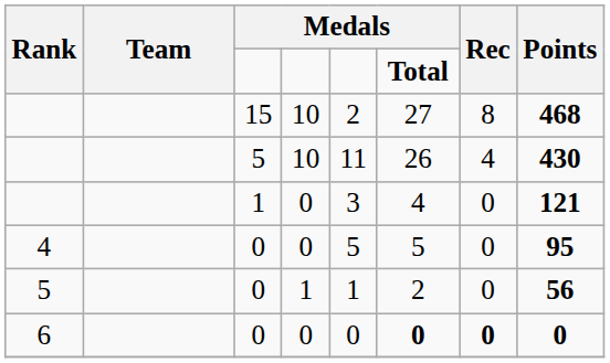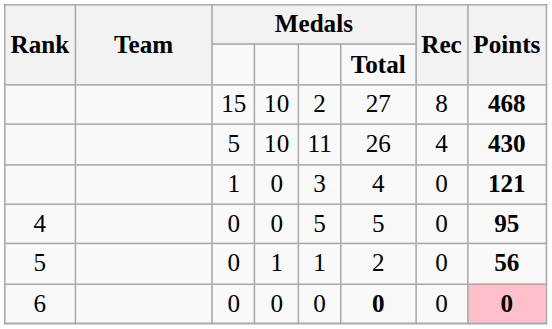6 | Rec: bold -> normal
6 | Points: no background -> pink background
